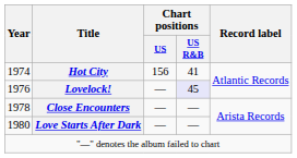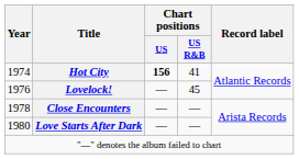Hot City | Chart positions / US: normal -> bold
Lovelock! | Chart positions / US R&B: lavender background -> no background
